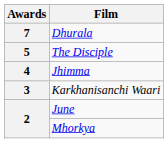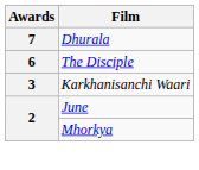The Disciple | Awards: 5 -> 6
- row: 4 | Jhimma
